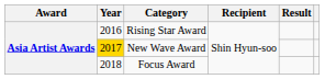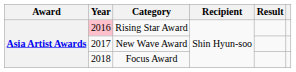Rising Star Award | Year: no background -> pink background
New Wave Award | Year: gold background -> no background
